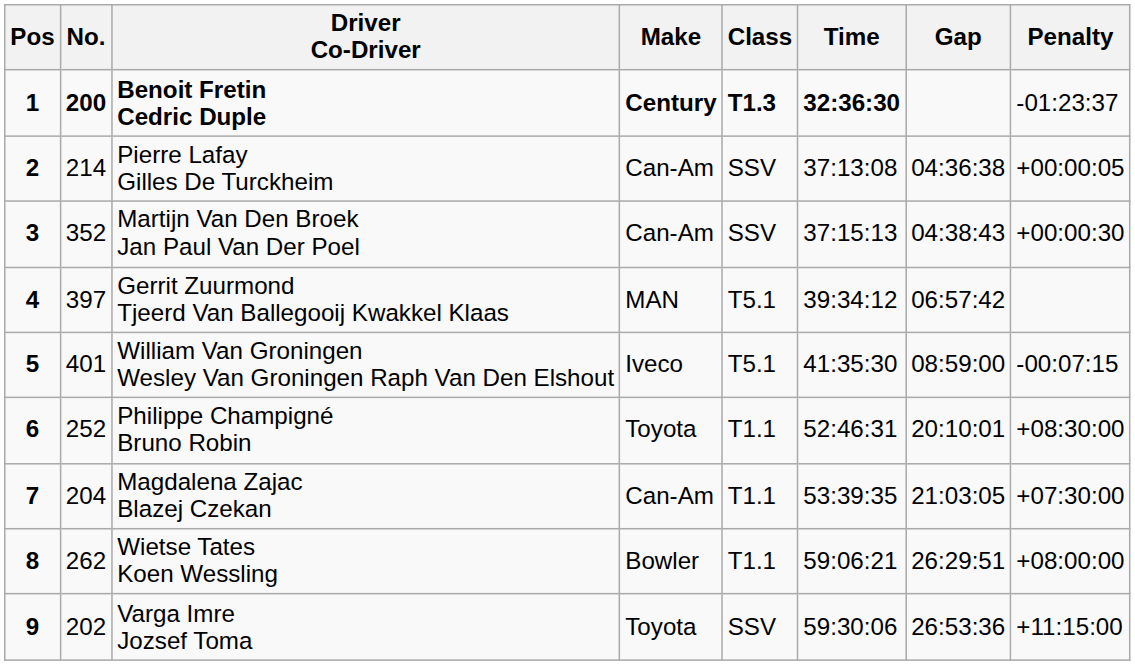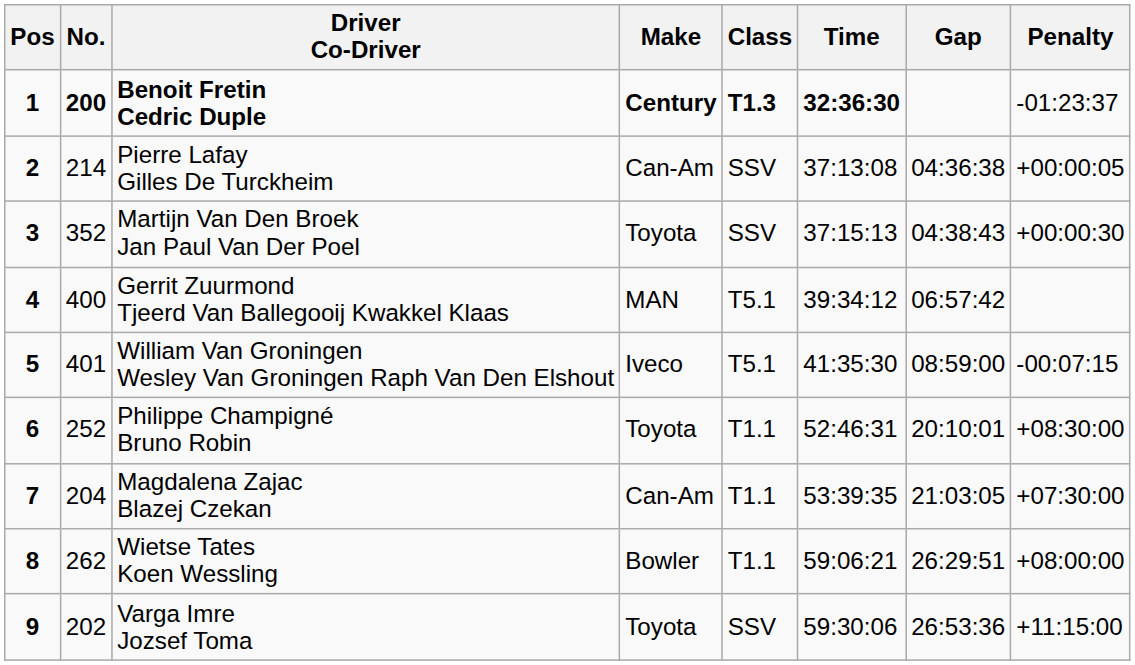Martijn Van Den Broek Jan Paul Van Der Poel | Make: Can-Am -> Toyota
Gerrit Zuurmond Tjeerd Van Ballegooij Kwakkel Klaas | No.: 397 -> 400
